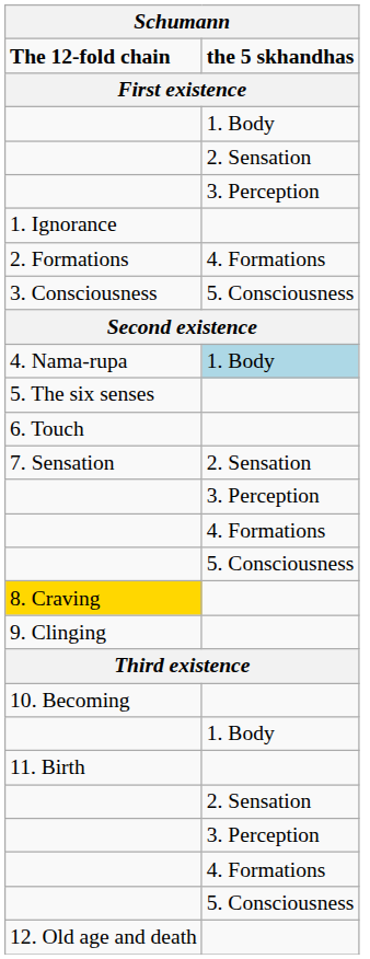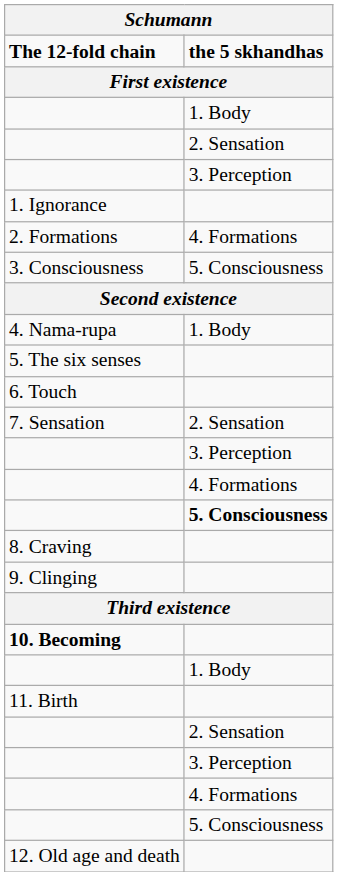row 11 | the 5 skhandhas: lightblue background -> no background
row 17 | the 5 skhandhas: normal -> bold
row 18 | The 12-fold chain: gold background -> no background
row 21 | The 12-fold chain: normal -> bold
